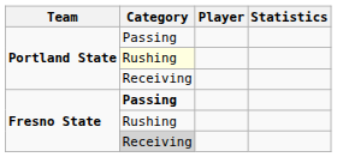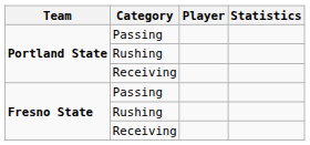Portland State / Rushing | Category: lightyellow background -> no background
Fresno State / Passing | Category: bold -> normal
Fresno State / Receiving | Category: lightgrey background -> no background
